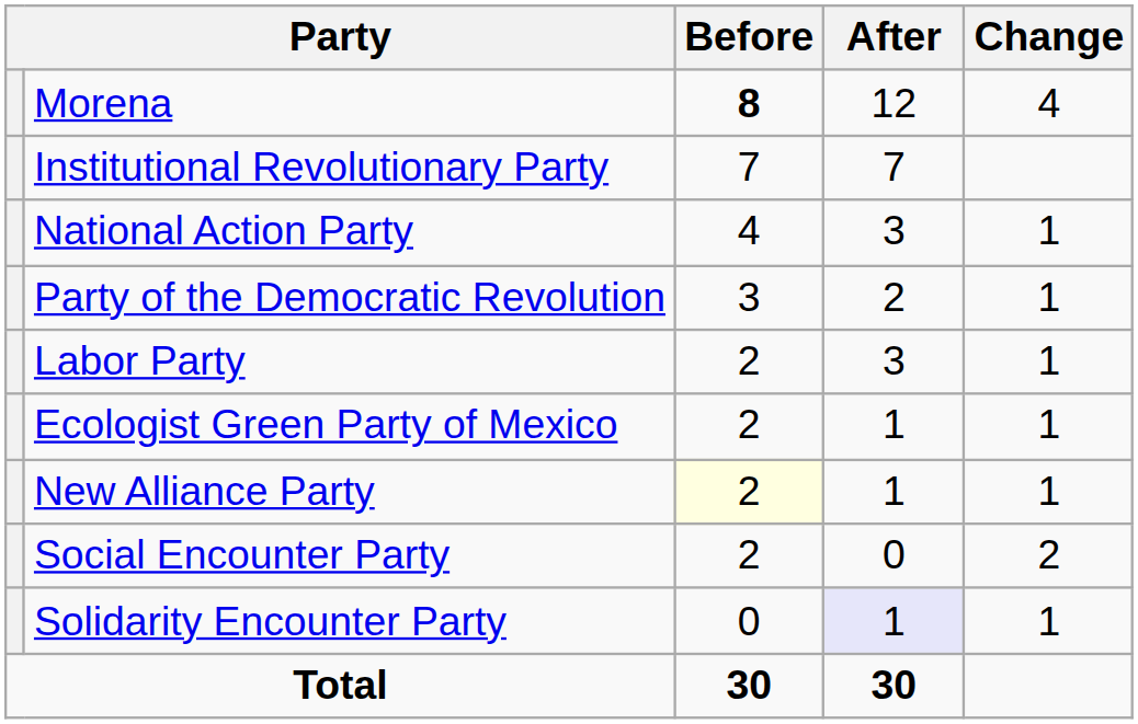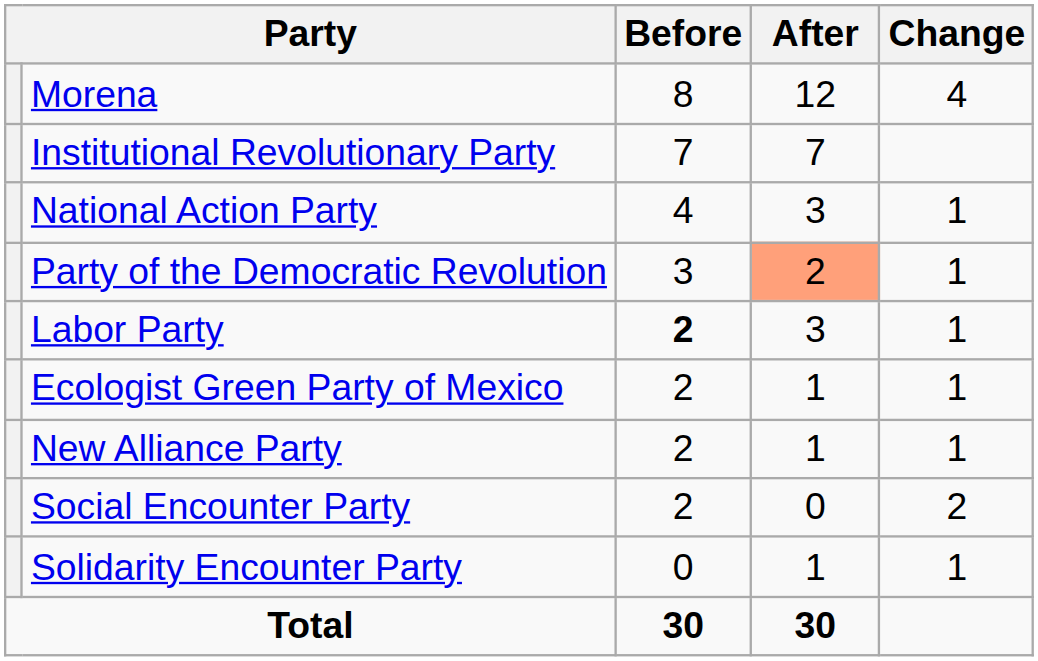Morena | Before: bold -> normal
Party of the Democratic Revolution | After: no background -> lightsalmon background
Labor Party | Before: normal -> bold
New Alliance Party | Before: lightyellow background -> no background
Solidarity Encounter Party | After: lavender background -> no background
